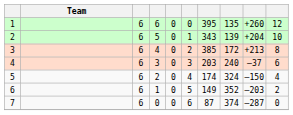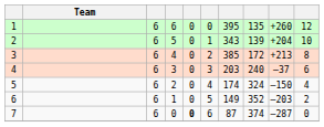7 | column 5: normal -> bold
